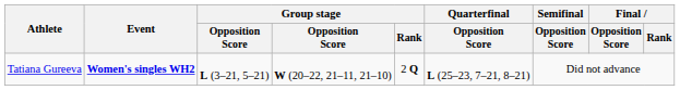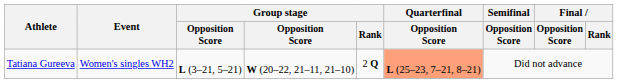Tatiana Gureeva | Event: bold -> normal
Tatiana Gureeva | Quarterfinal / Opposition Score: no background -> lightsalmon background
